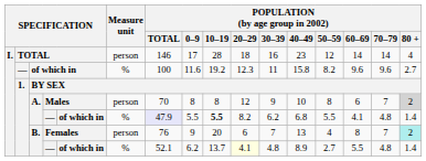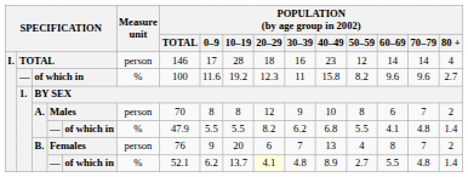Males | POPULATION (by age group in 2002) / 80 +: lightgrey background -> no background
A. / — | POPULATION (by age group in 2002) / TOTAL: lavender background -> no background
A. / — | POPULATION (by age group in 2002) / 10–19: bold -> normal
Females | POPULATION (by age group in 2002) / 80 +: paleturquoise background -> no background
